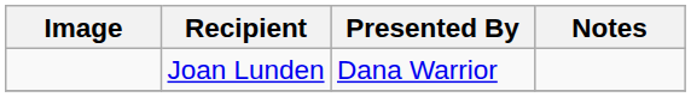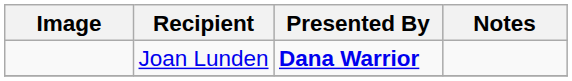Joan Lunden | Presented By: normal -> bold
